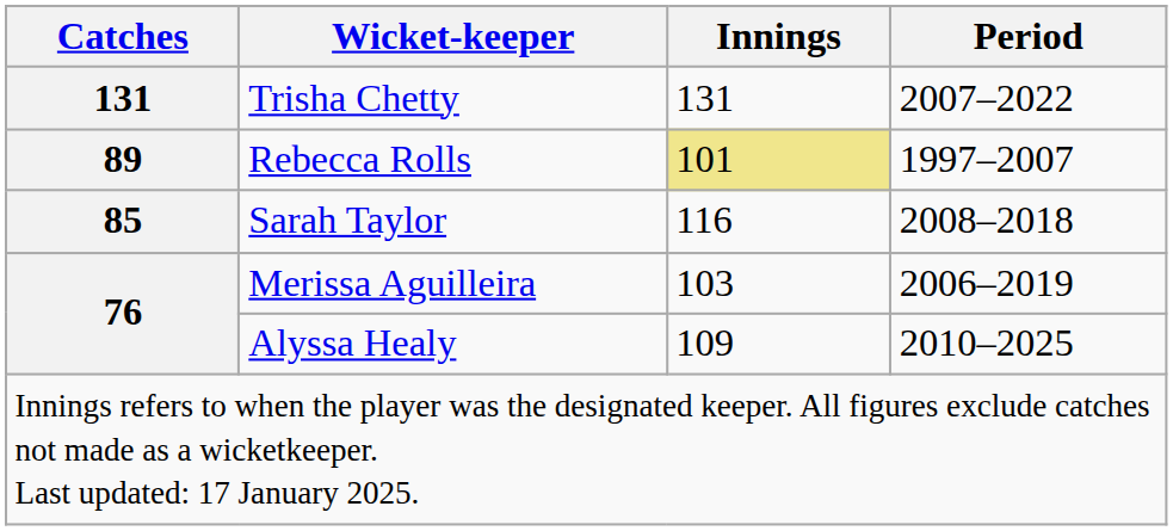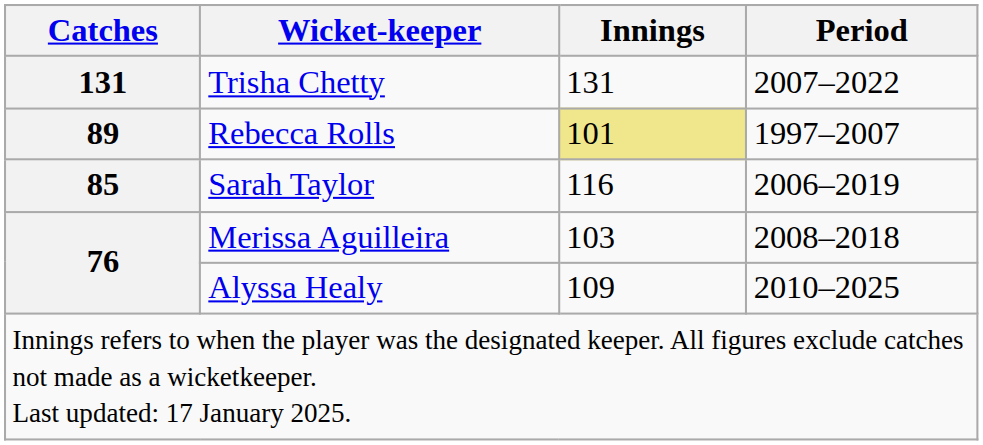Sarah Taylor | Period: 2008–2018 -> 2006–2019
Merissa Aguilleira | Period: 2006–2019 -> 2008–2018
